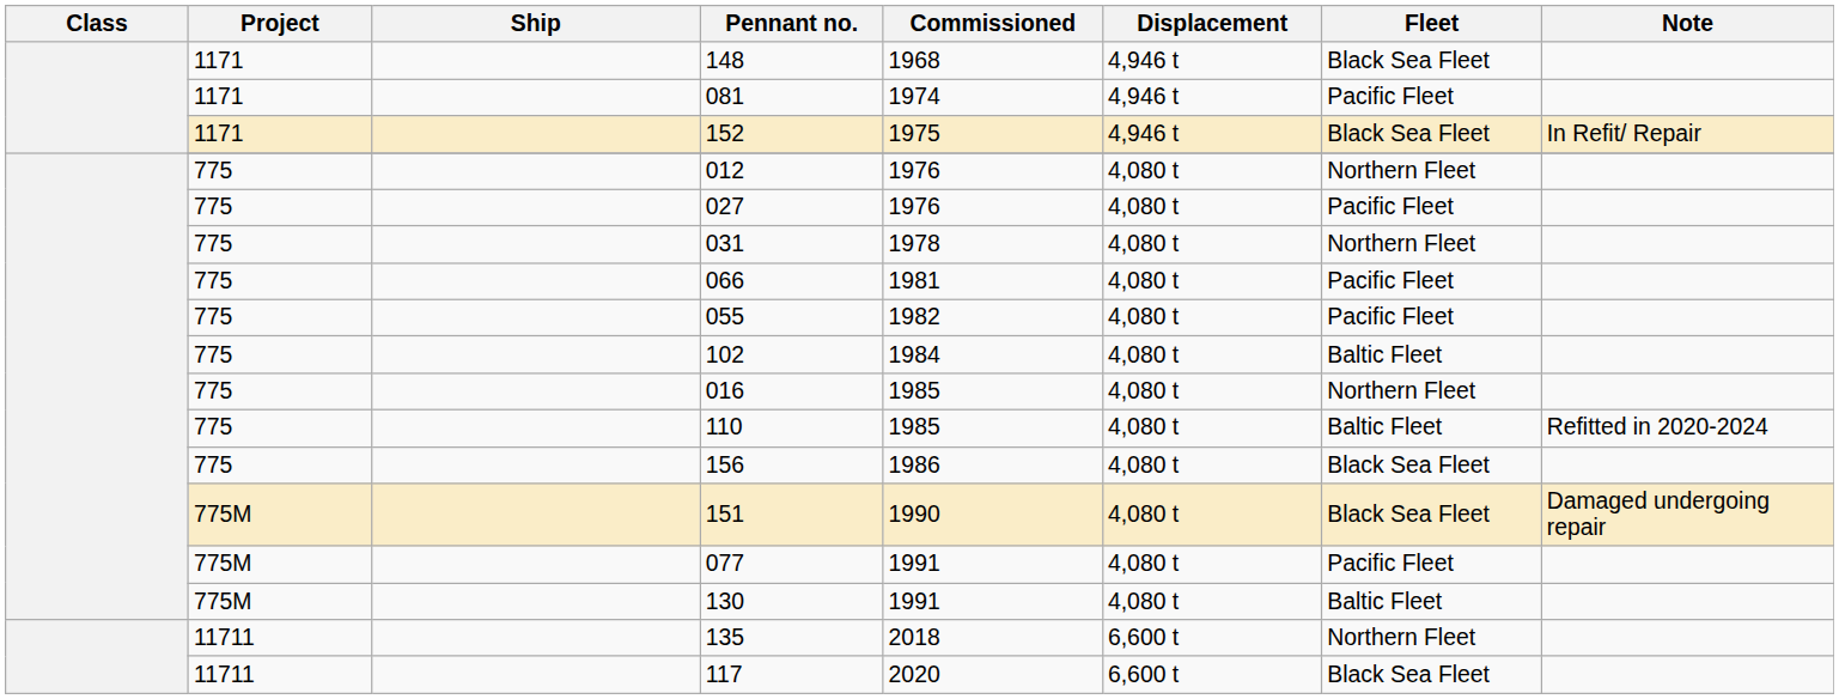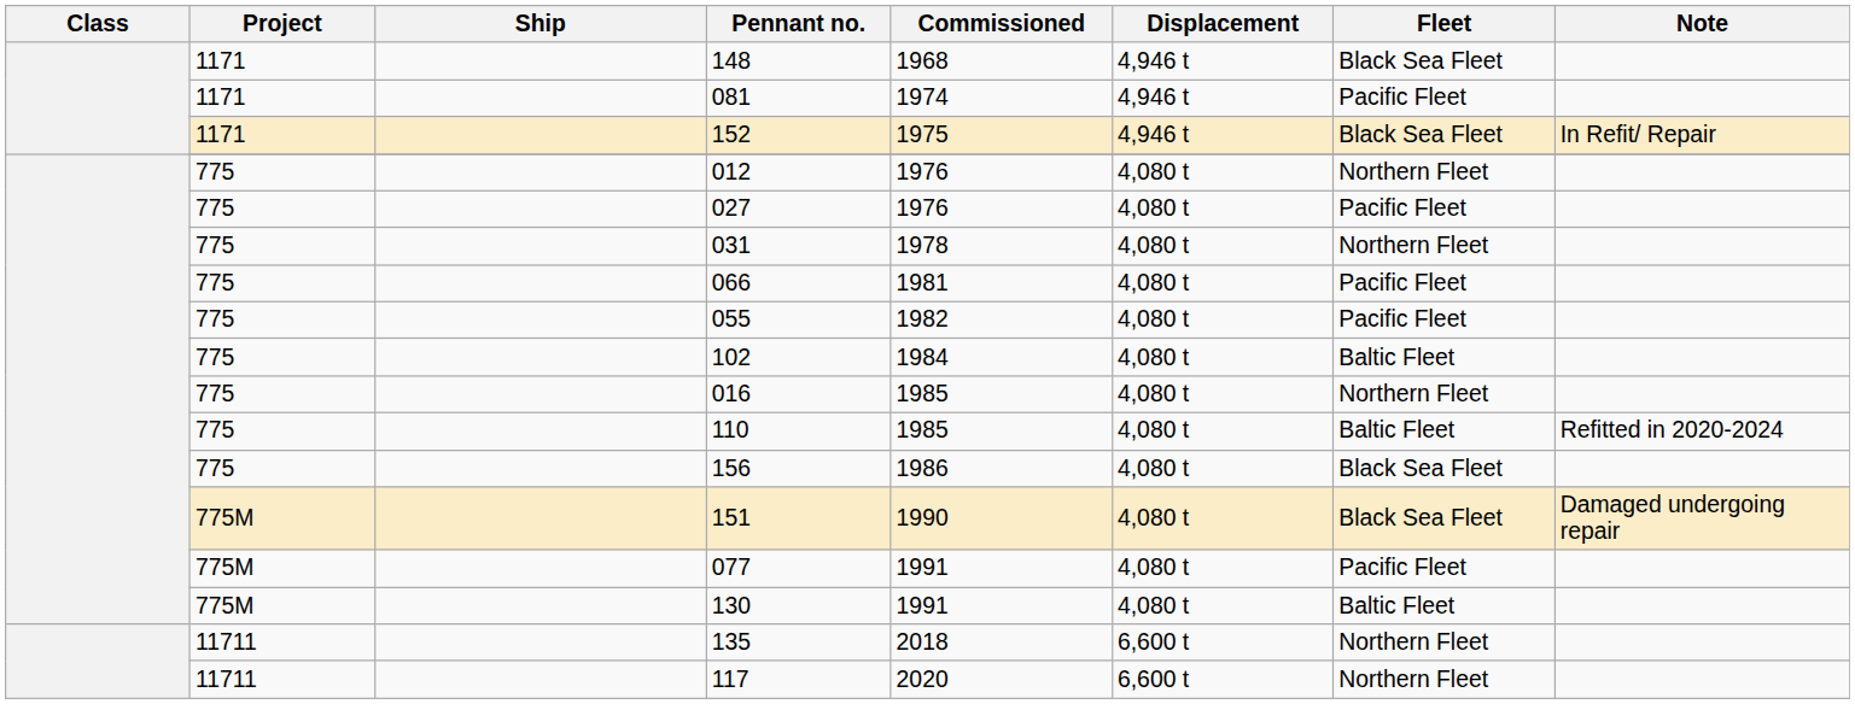117 | Fleet: Black Sea Fleet -> Northern Fleet
